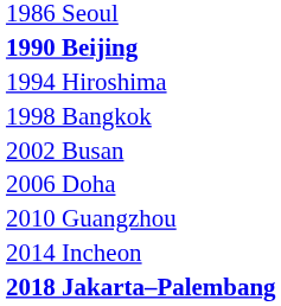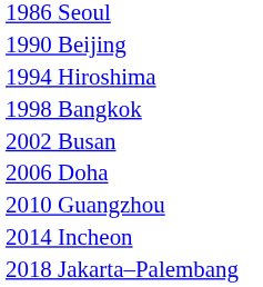1990 Beijing | column 1: bold -> normal
2018 Jakarta–Palembang | column 1: bold -> normal
